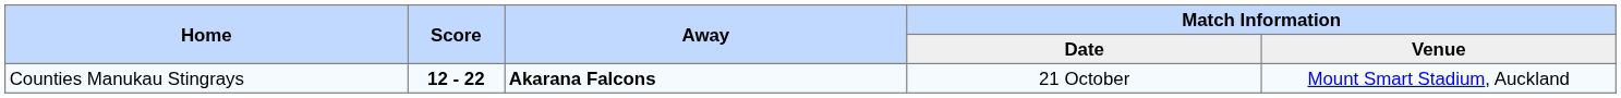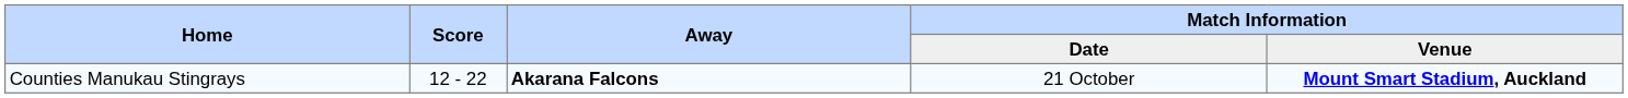Counties Manukau Stingrays | Score: bold -> normal
Counties Manukau Stingrays | Match Information / Venue: normal -> bold
